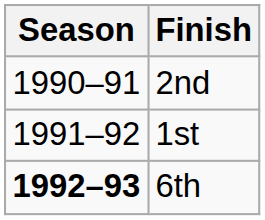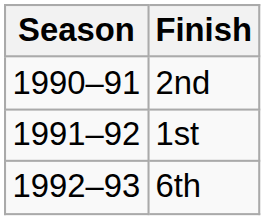6th | Season: bold -> normal
